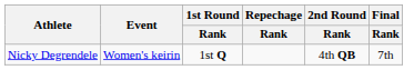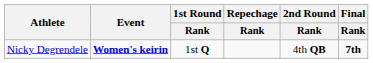Nicky Degrendele | Event: normal -> bold
Nicky Degrendele | Final / Rank: normal -> bold
